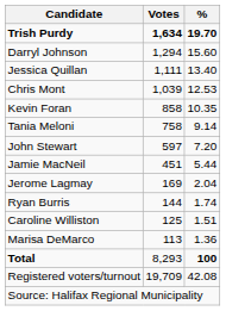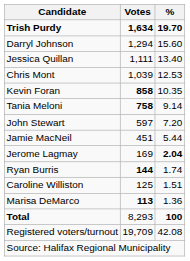Kevin Foran | Votes: normal -> bold
Tania Meloni | Votes: normal -> bold
Jerome Lagmay | %: normal -> bold
Ryan Burris | Votes: normal -> bold
Marisa DeMarco | Votes: normal -> bold
